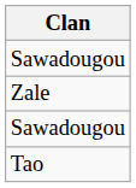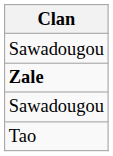row 3 | column 1: normal -> bold
